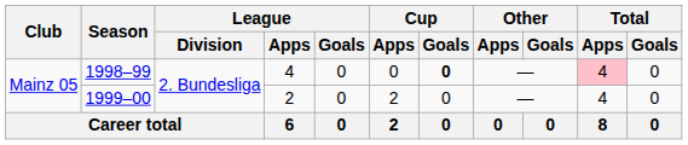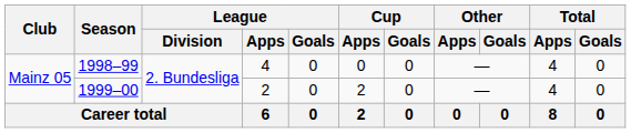1998–99 | Cup / Goals: bold -> normal
1998–99 | Total / Apps: pink background -> no background
